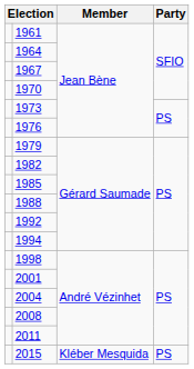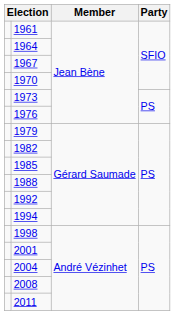- row: 2015 | Kléber Mesquida | PS
